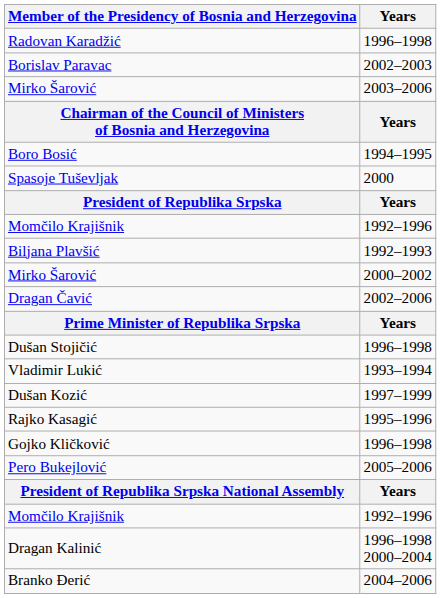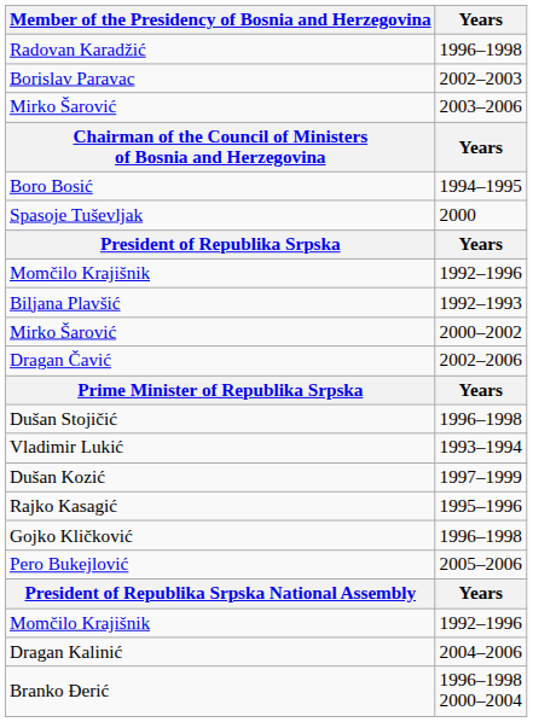row 22 | Years: 1996–1998 2000–2004 -> 2004–2006
row 23 | Years: 2004–2006 -> 1996–1998 2000–2004
